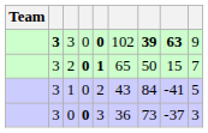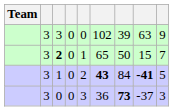row 2 | column 2: bold -> normal
row 2 | column 5: bold -> normal
row 2 | column 7: bold -> normal
row 2 | column 8: bold -> normal
row 3 | column 3: normal -> bold
row 3 | column 4: bold -> normal
row 3 | column 5: bold -> normal
row 4 | column 6: normal -> bold
row 4 | column 8: normal -> bold
row 5 | column 4: bold -> normal
row 5 | column 7: normal -> bold
